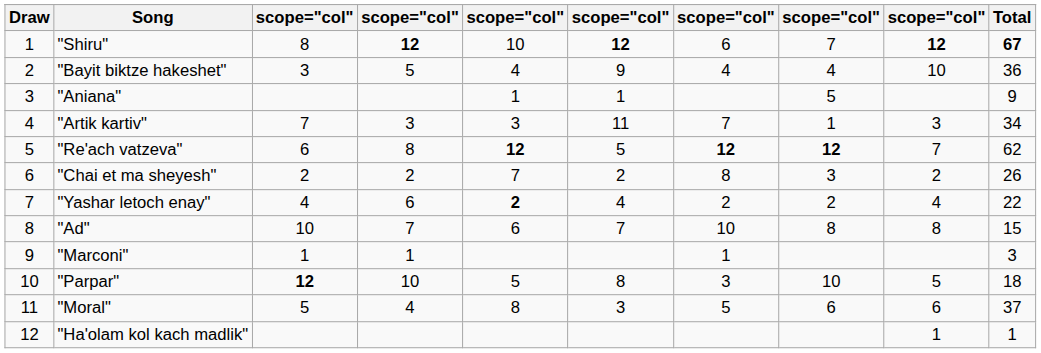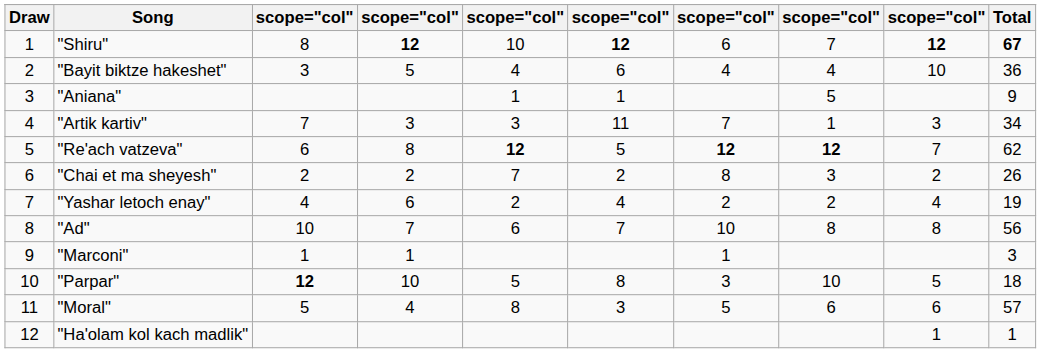"Bayit biktze hakeshet" | column 6: 9 -> 6
"Yashar letoch enay" | column 5: bold -> normal
"Yashar letoch enay" | Total: 22 -> 19
"Ad" | Total: 15 -> 56
"Moral" | Total: 37 -> 57
